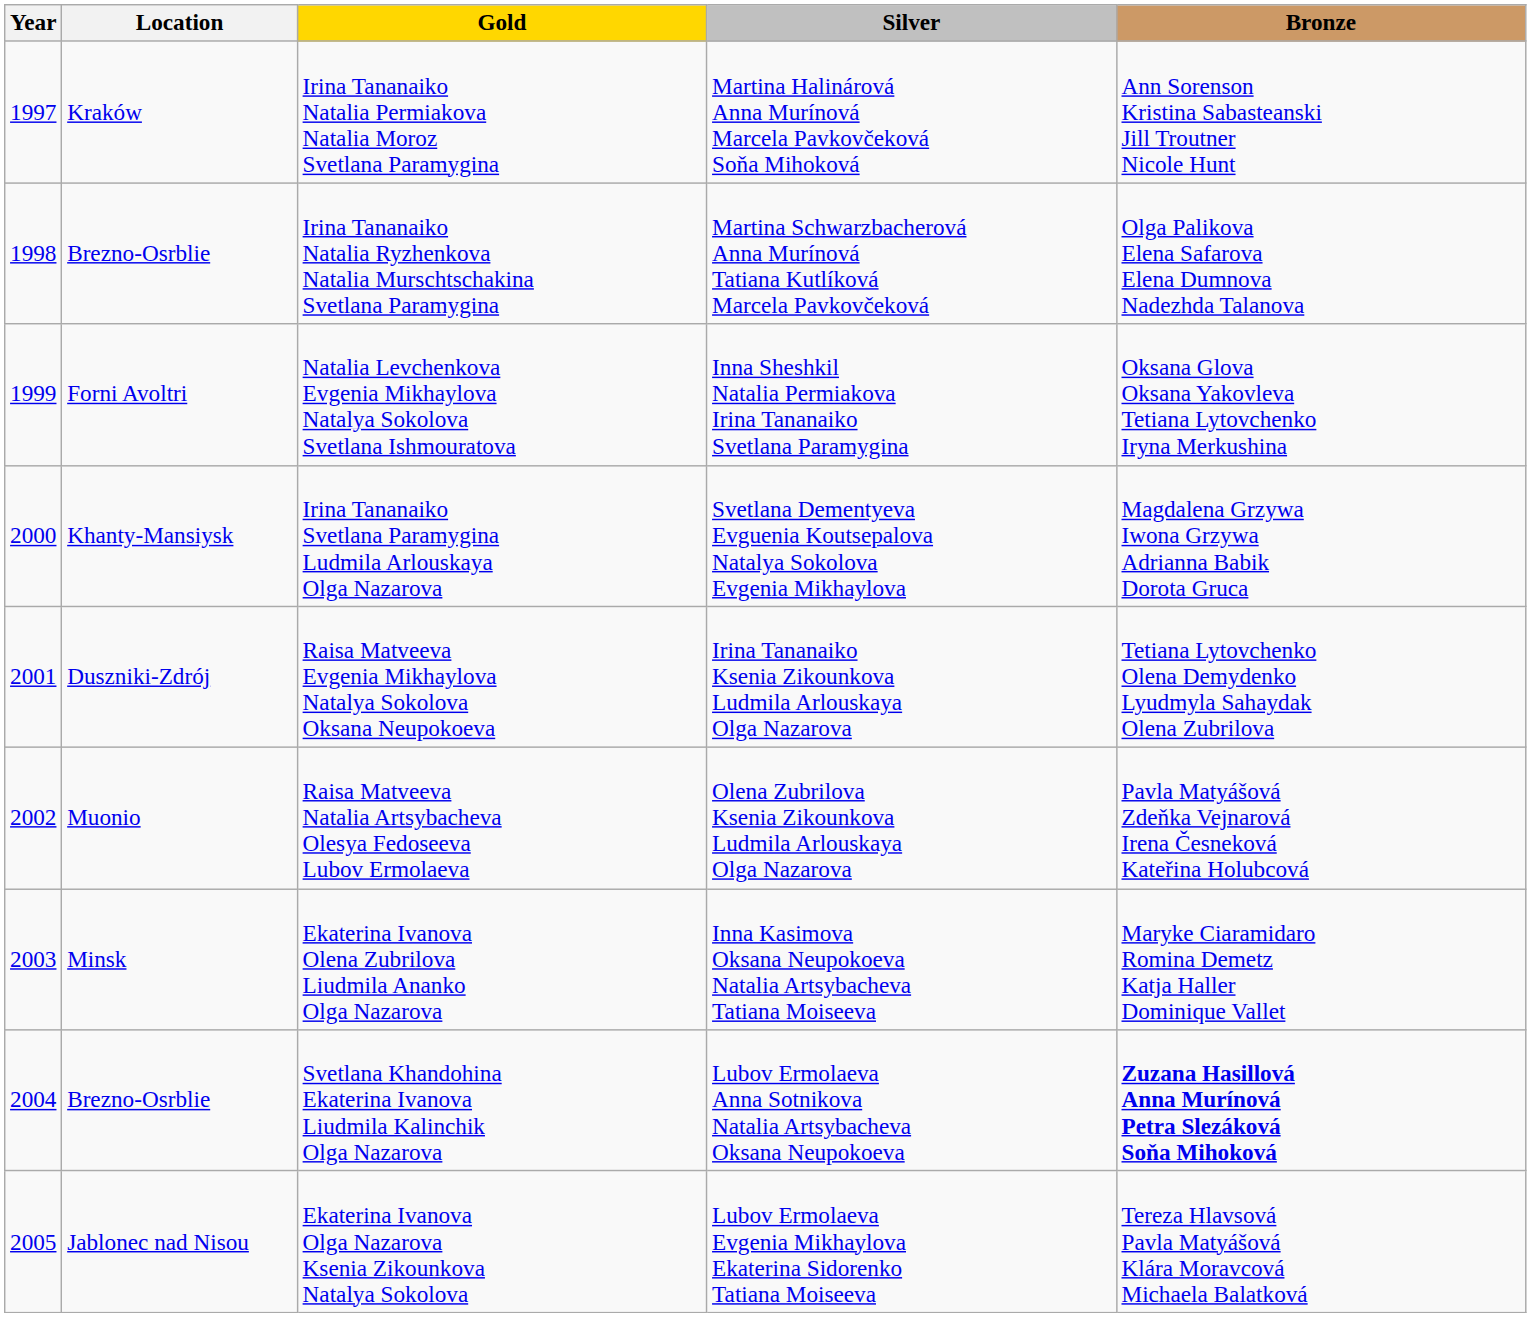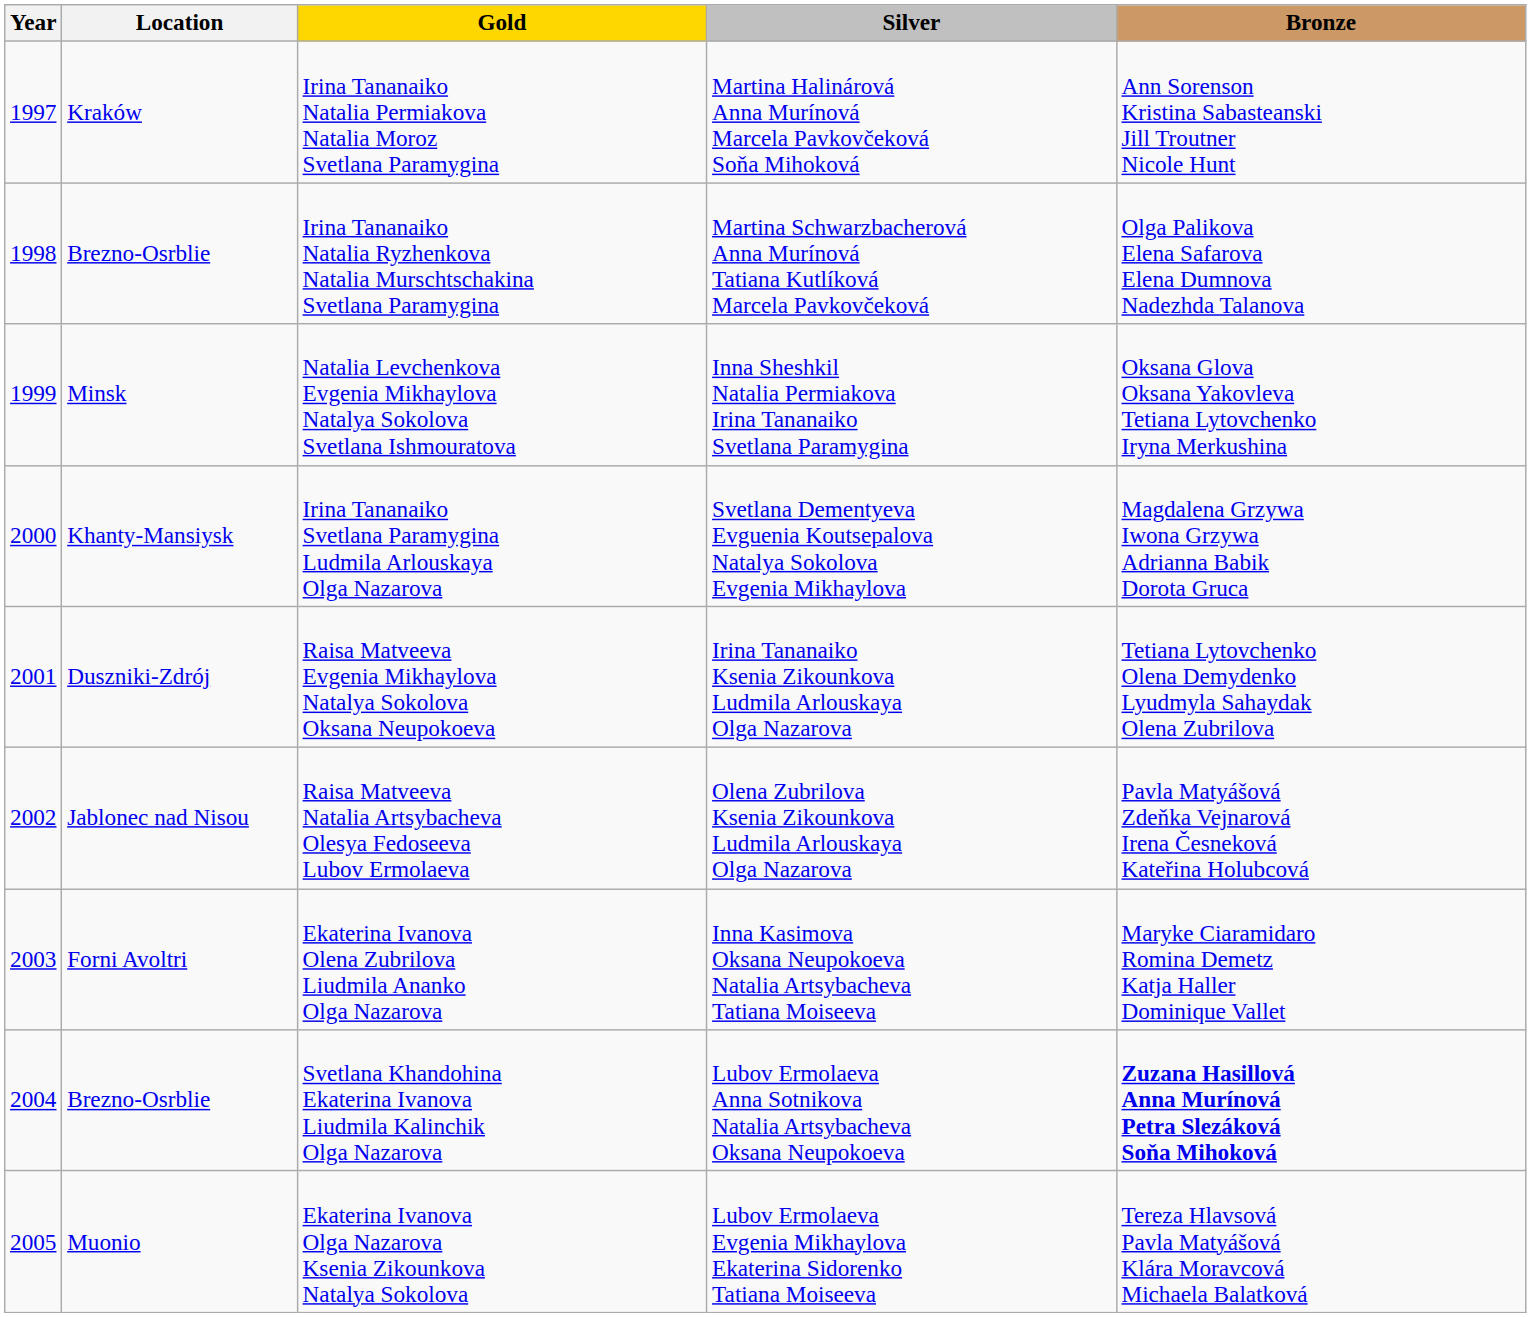row 4 | Location: Forni Avoltri -> Minsk
row 7 | Location: Muonio -> Jablonec nad Nisou
row 8 | Location: Minsk -> Forni Avoltri
row 10 | Location: Jablonec nad Nisou -> Muonio
